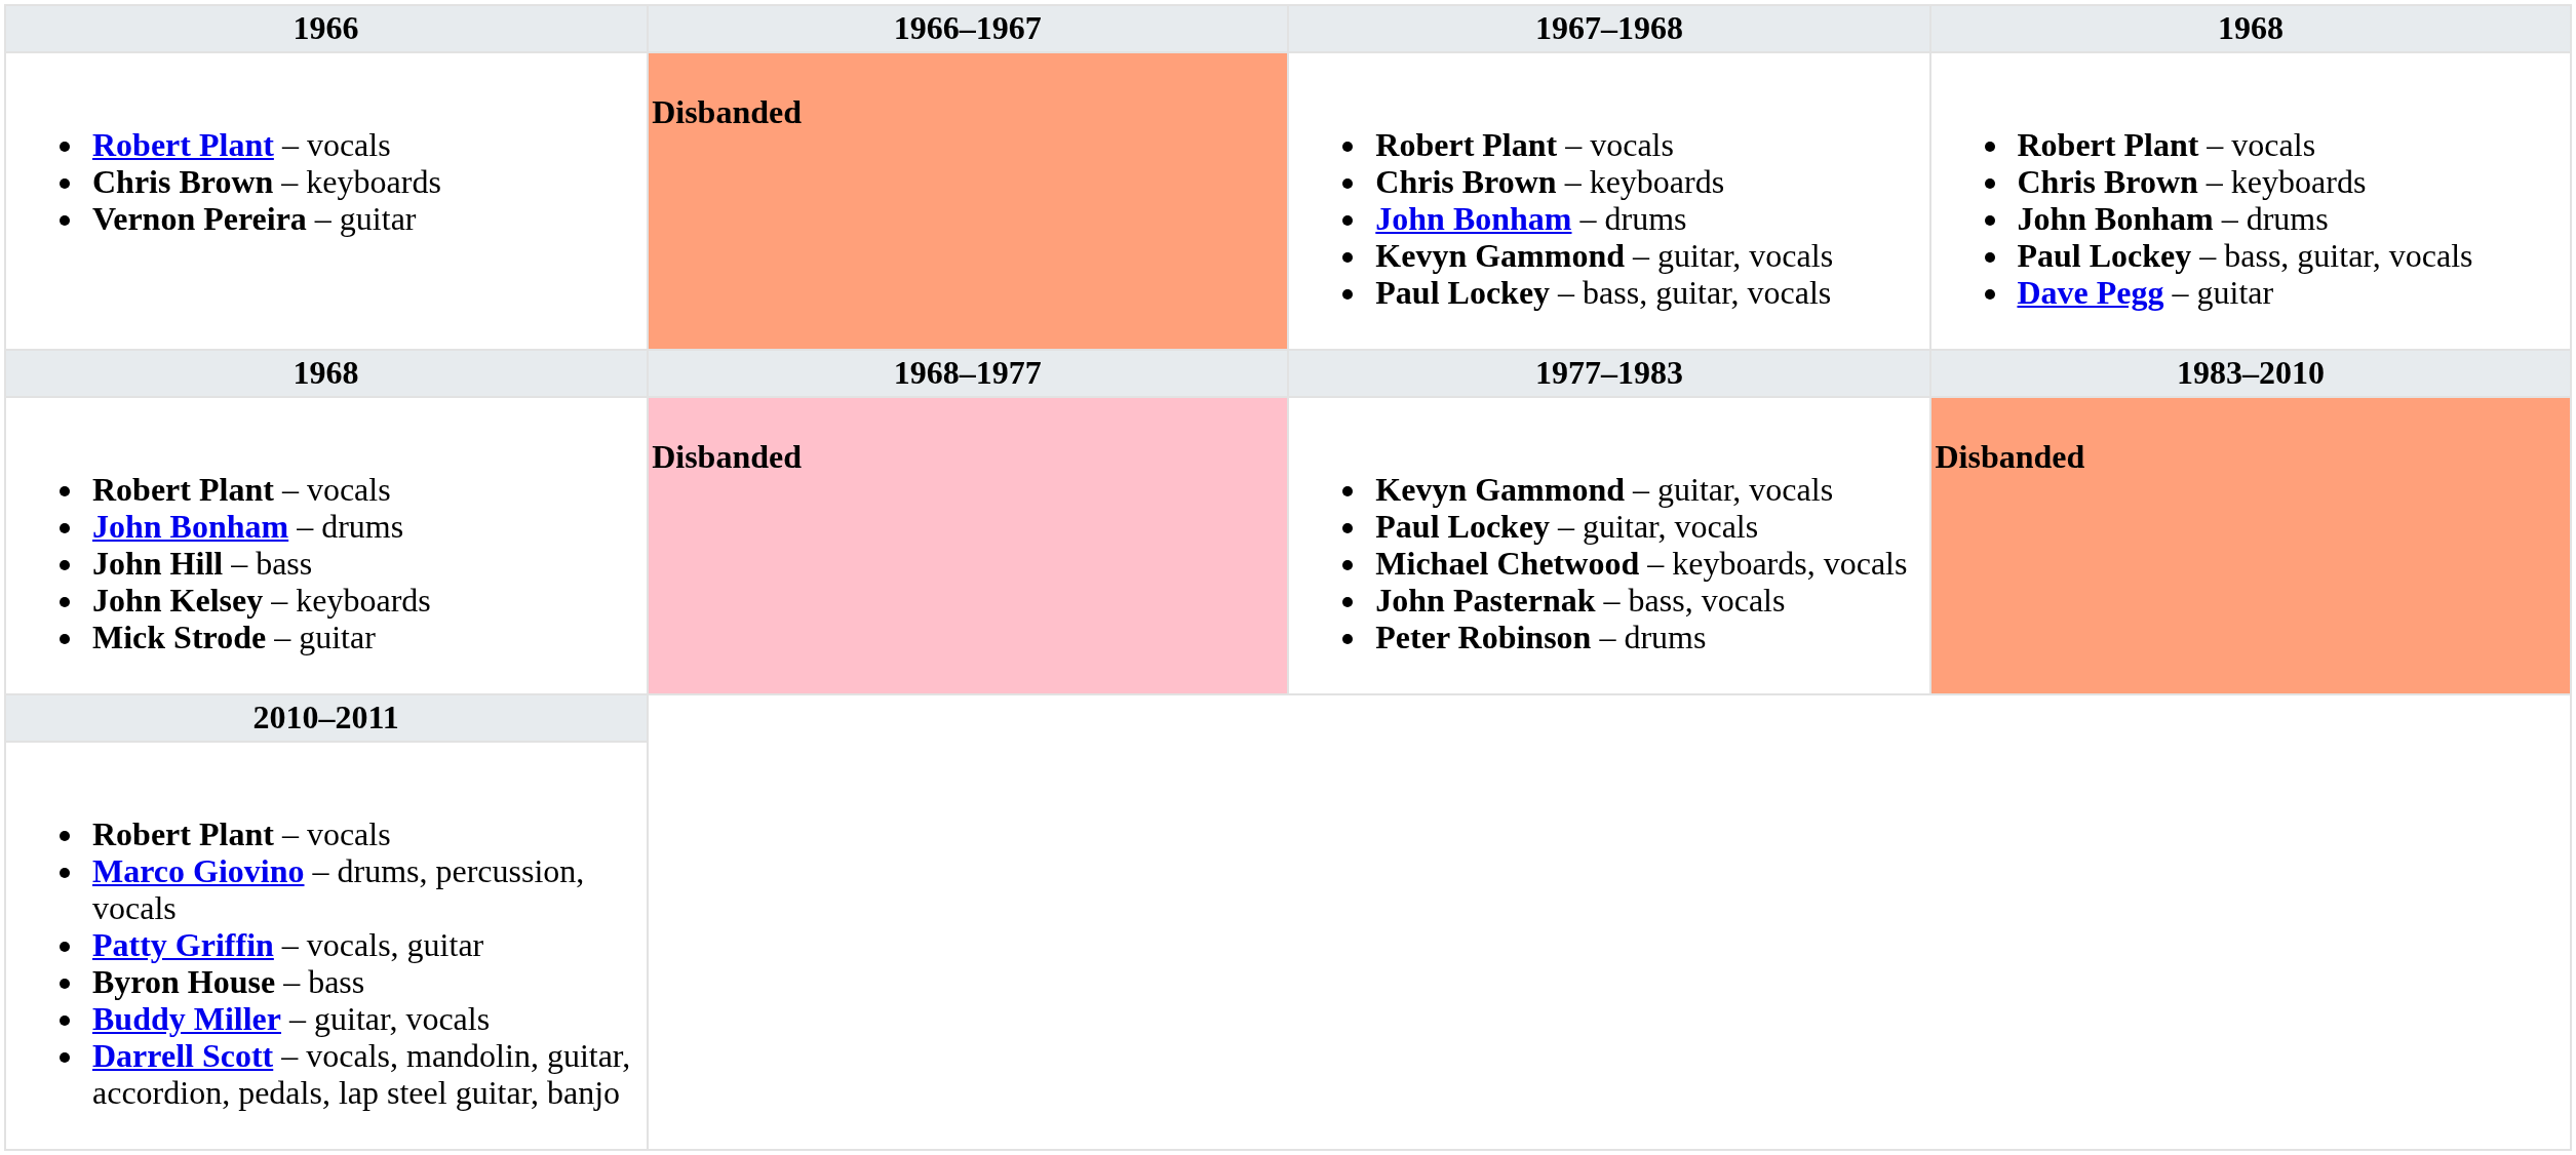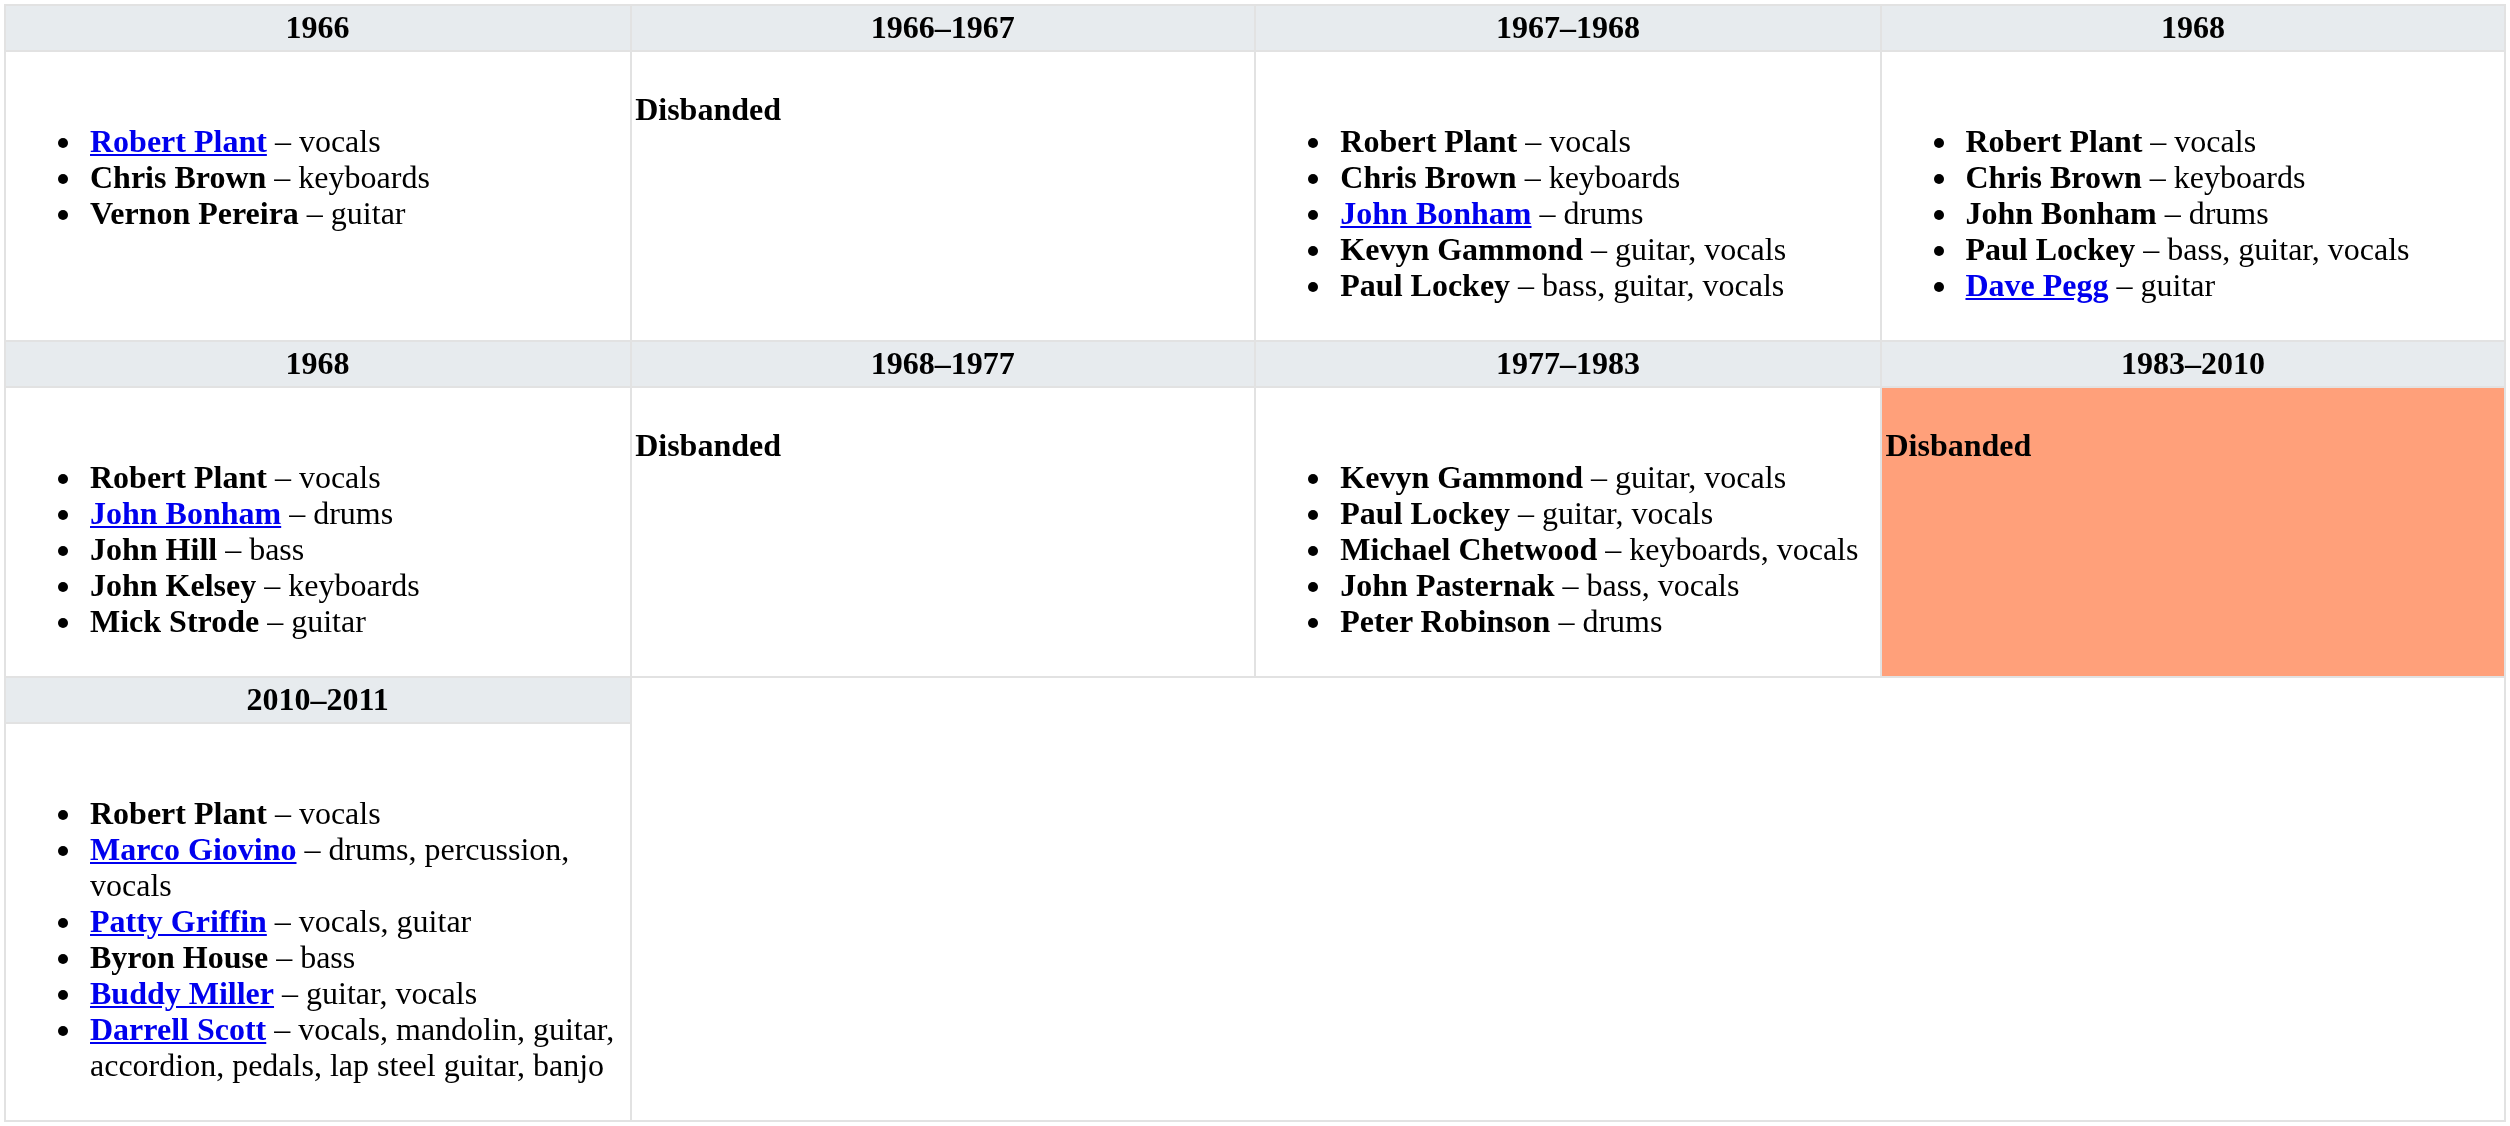row 2 | 1966–1967: lightsalmon background -> no background
row 4 | 1966–1967: pink background -> no background
